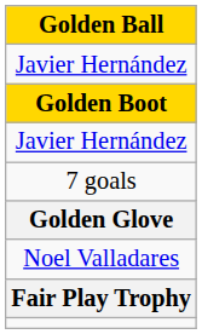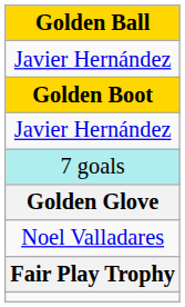7 goals | Golden Ball: no background -> paleturquoise background
